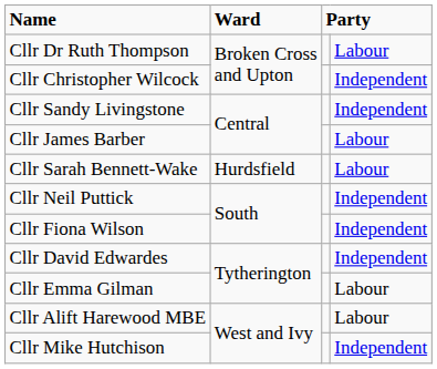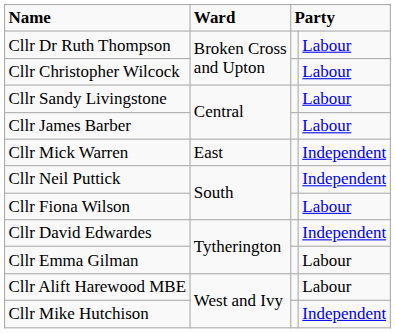Cllr Christopher Wilcock | column 4: Independent -> Labour
Cllr Sandy Livingstone | column 4: Independent -> Labour
+ row: Cllr Mick Warren | East | Independent
- row: Cllr Sarah Bennett-Wake | Hurdsfield | Labour
Cllr Fiona Wilson | column 4: Independent -> Labour
